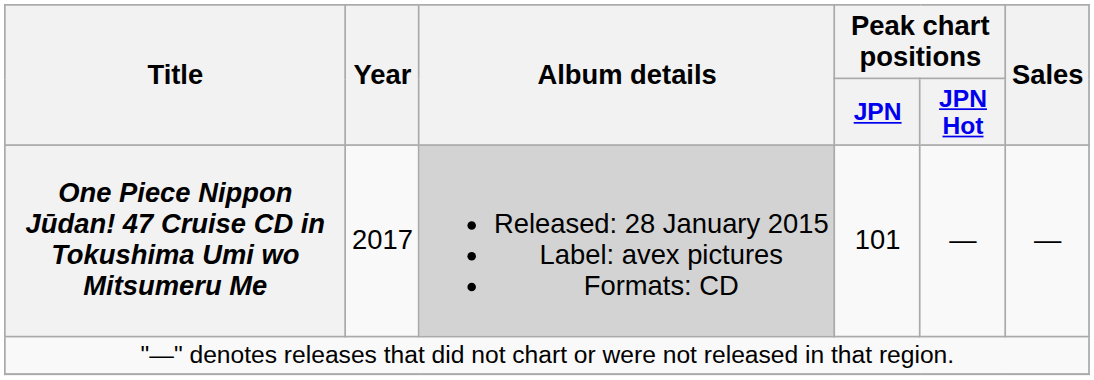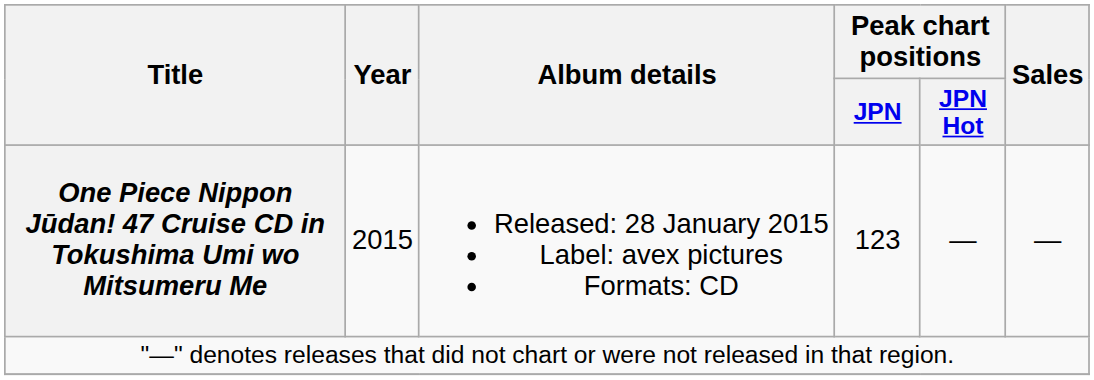row 3 | Year: 2017 -> 2015
row 3 | Album details: lightgrey background -> no background
row 3 | Peak chart positions / JPN: 101 -> 123
